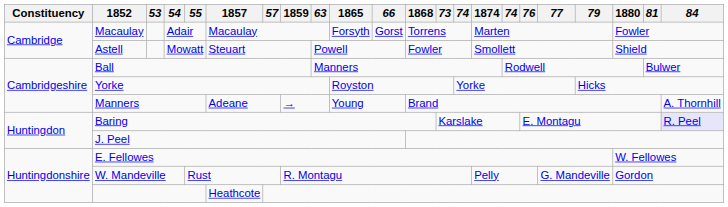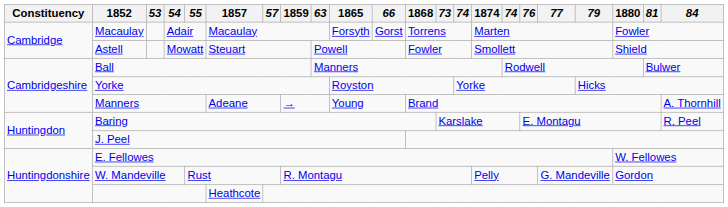Baring | 84: lavender background -> no background
